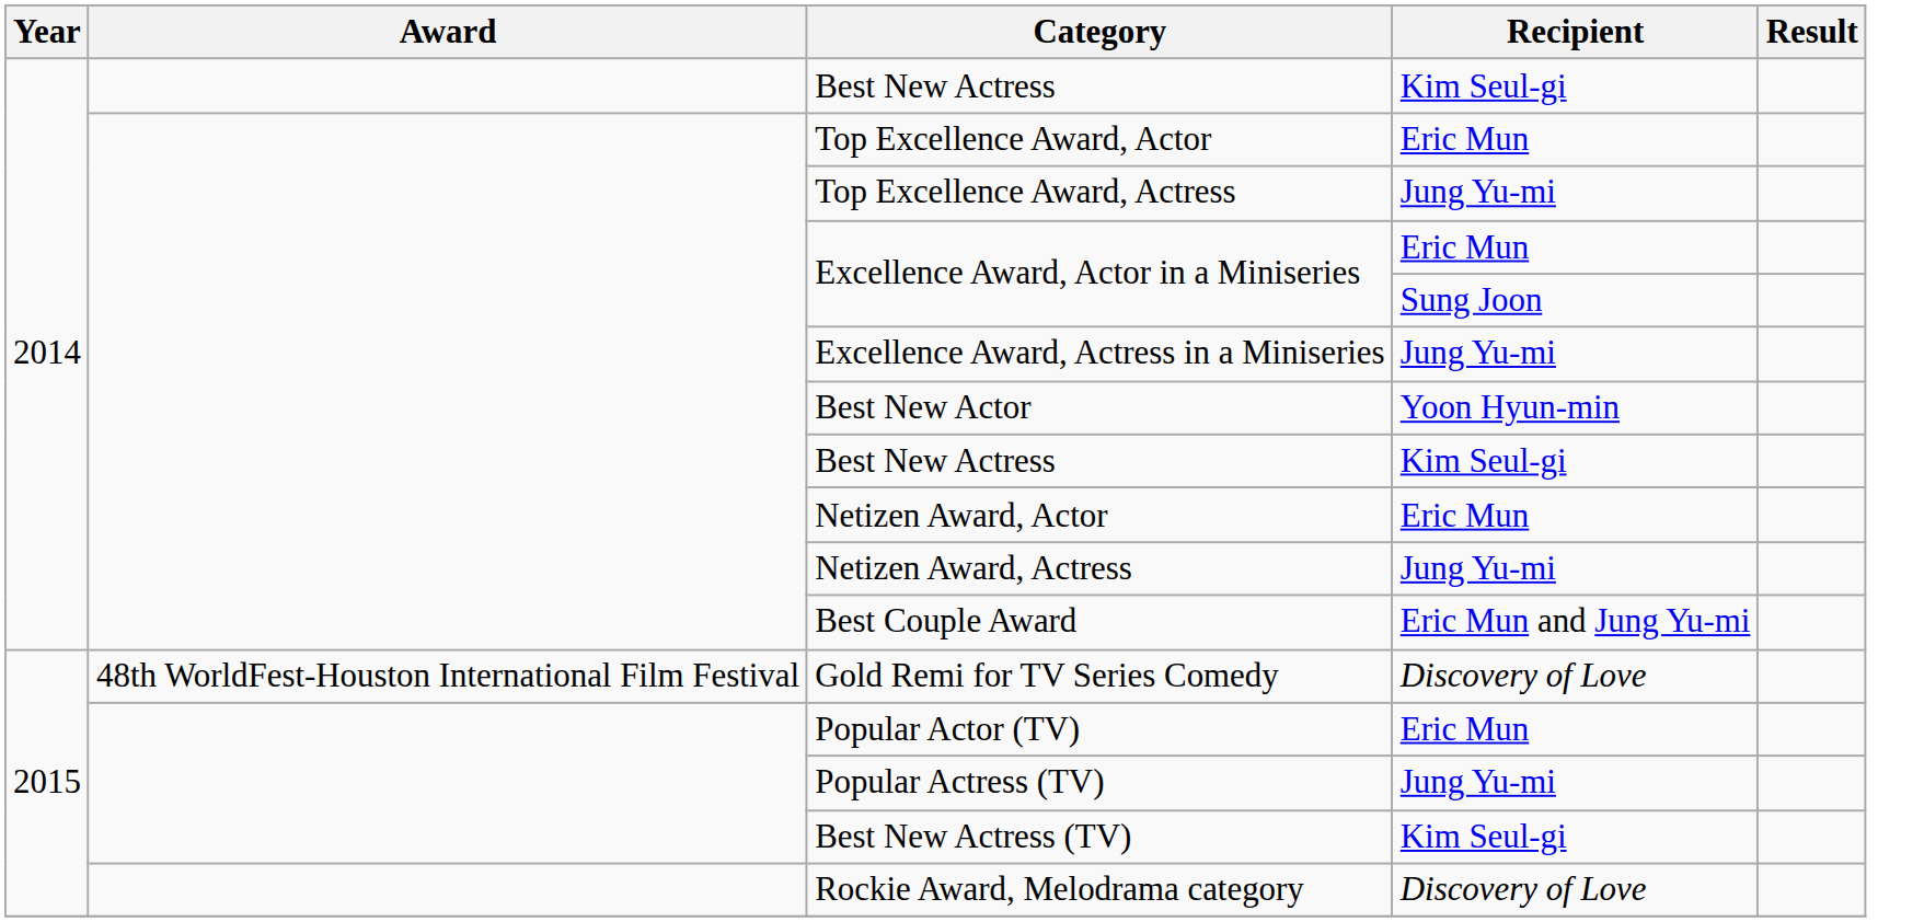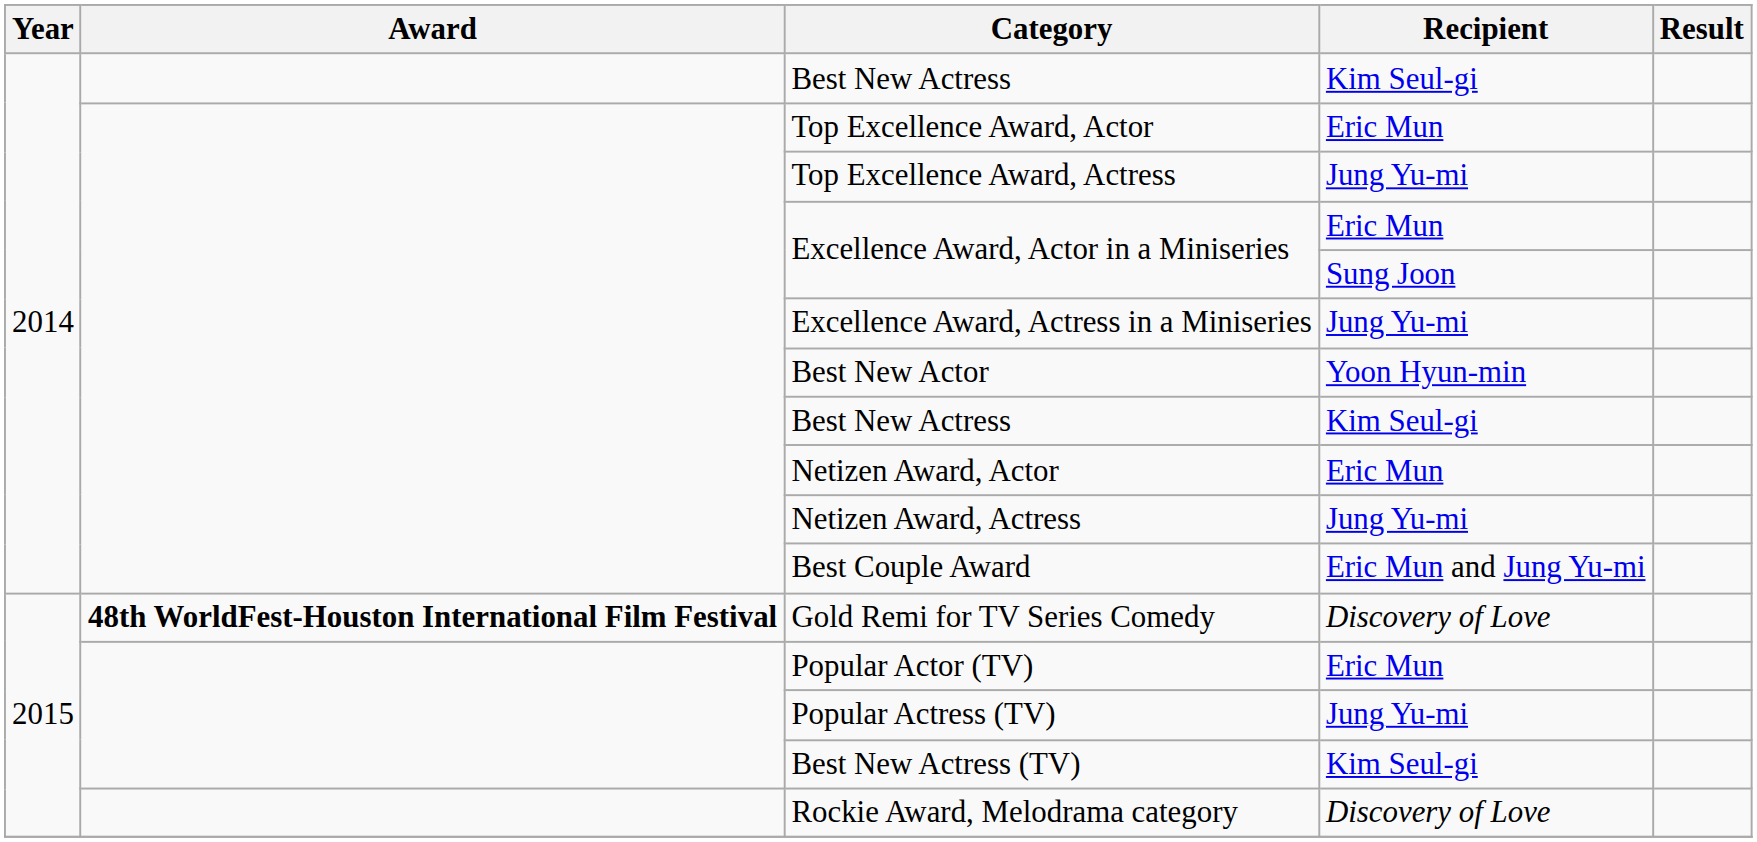Gold Remi for TV Series Comedy | Award: normal -> bold
